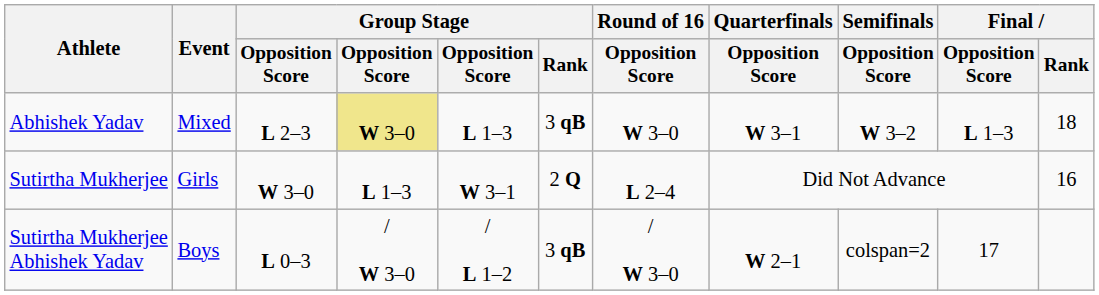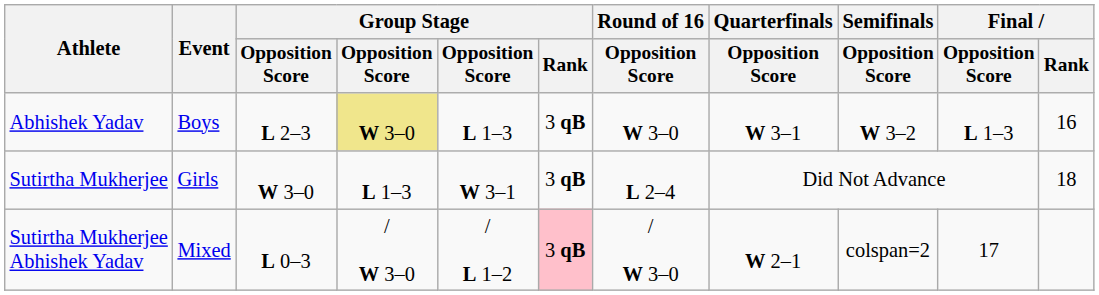Abhishek Yadav | Event: Mixed -> Boys
Abhishek Yadav | Final / Rank: 18 -> 16
Sutirtha Mukherjee | Group Stage / Rank: 2 Q -> 3 qB
Sutirtha Mukherjee | Final / Rank: 16 -> 18
Sutirtha Mukherjee Abhishek Yadav | Event: Boys -> Mixed
Sutirtha Mukherjee Abhishek Yadav | Group Stage / Rank: no background -> pink background
